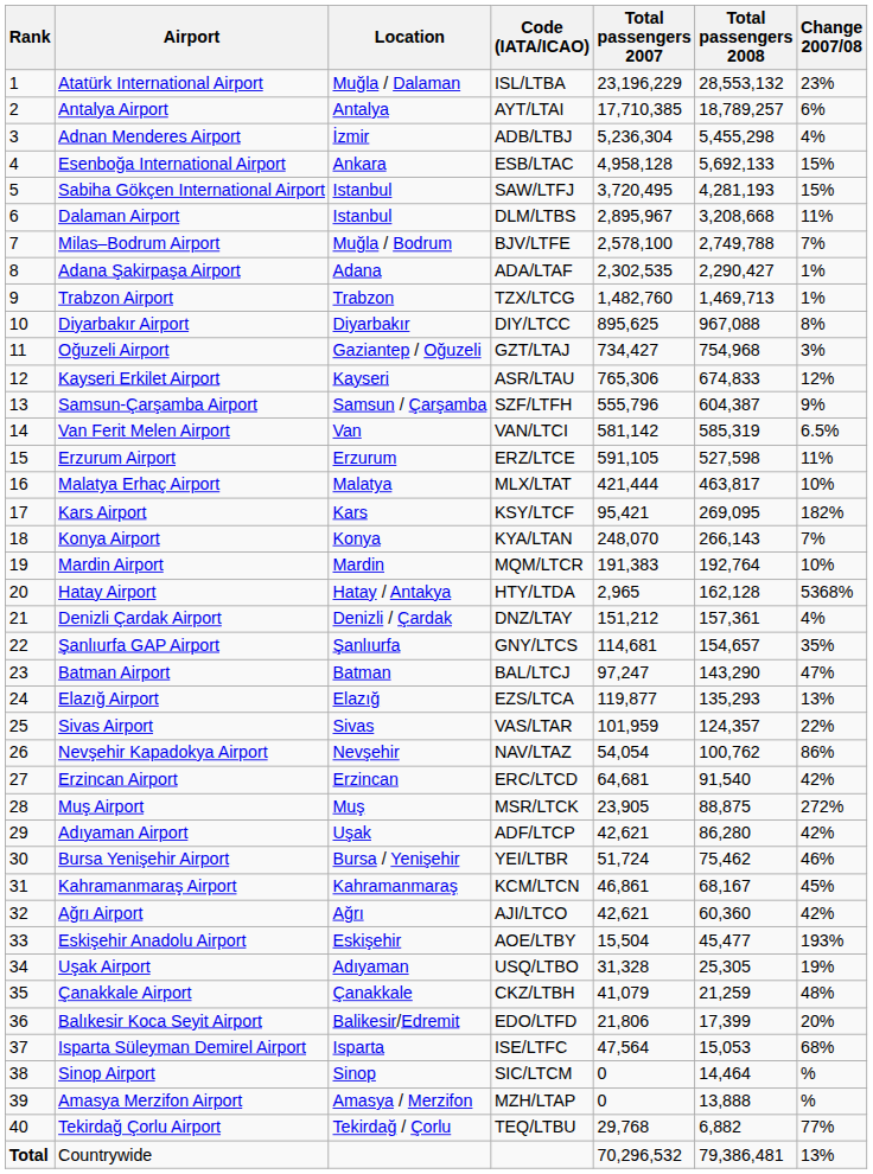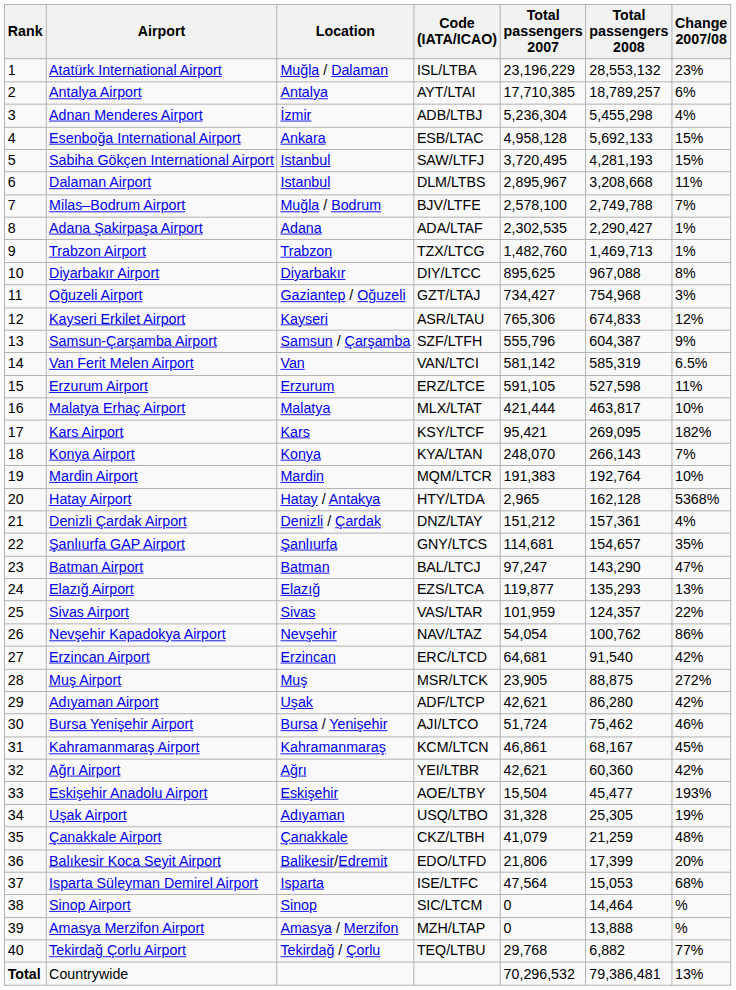Bursa Yenişehir Airport | Code (IATA/ICAO): YEI/LTBR -> AJI/LTCO
Ağrı Airport | Code (IATA/ICAO): AJI/LTCO -> YEI/LTBR
